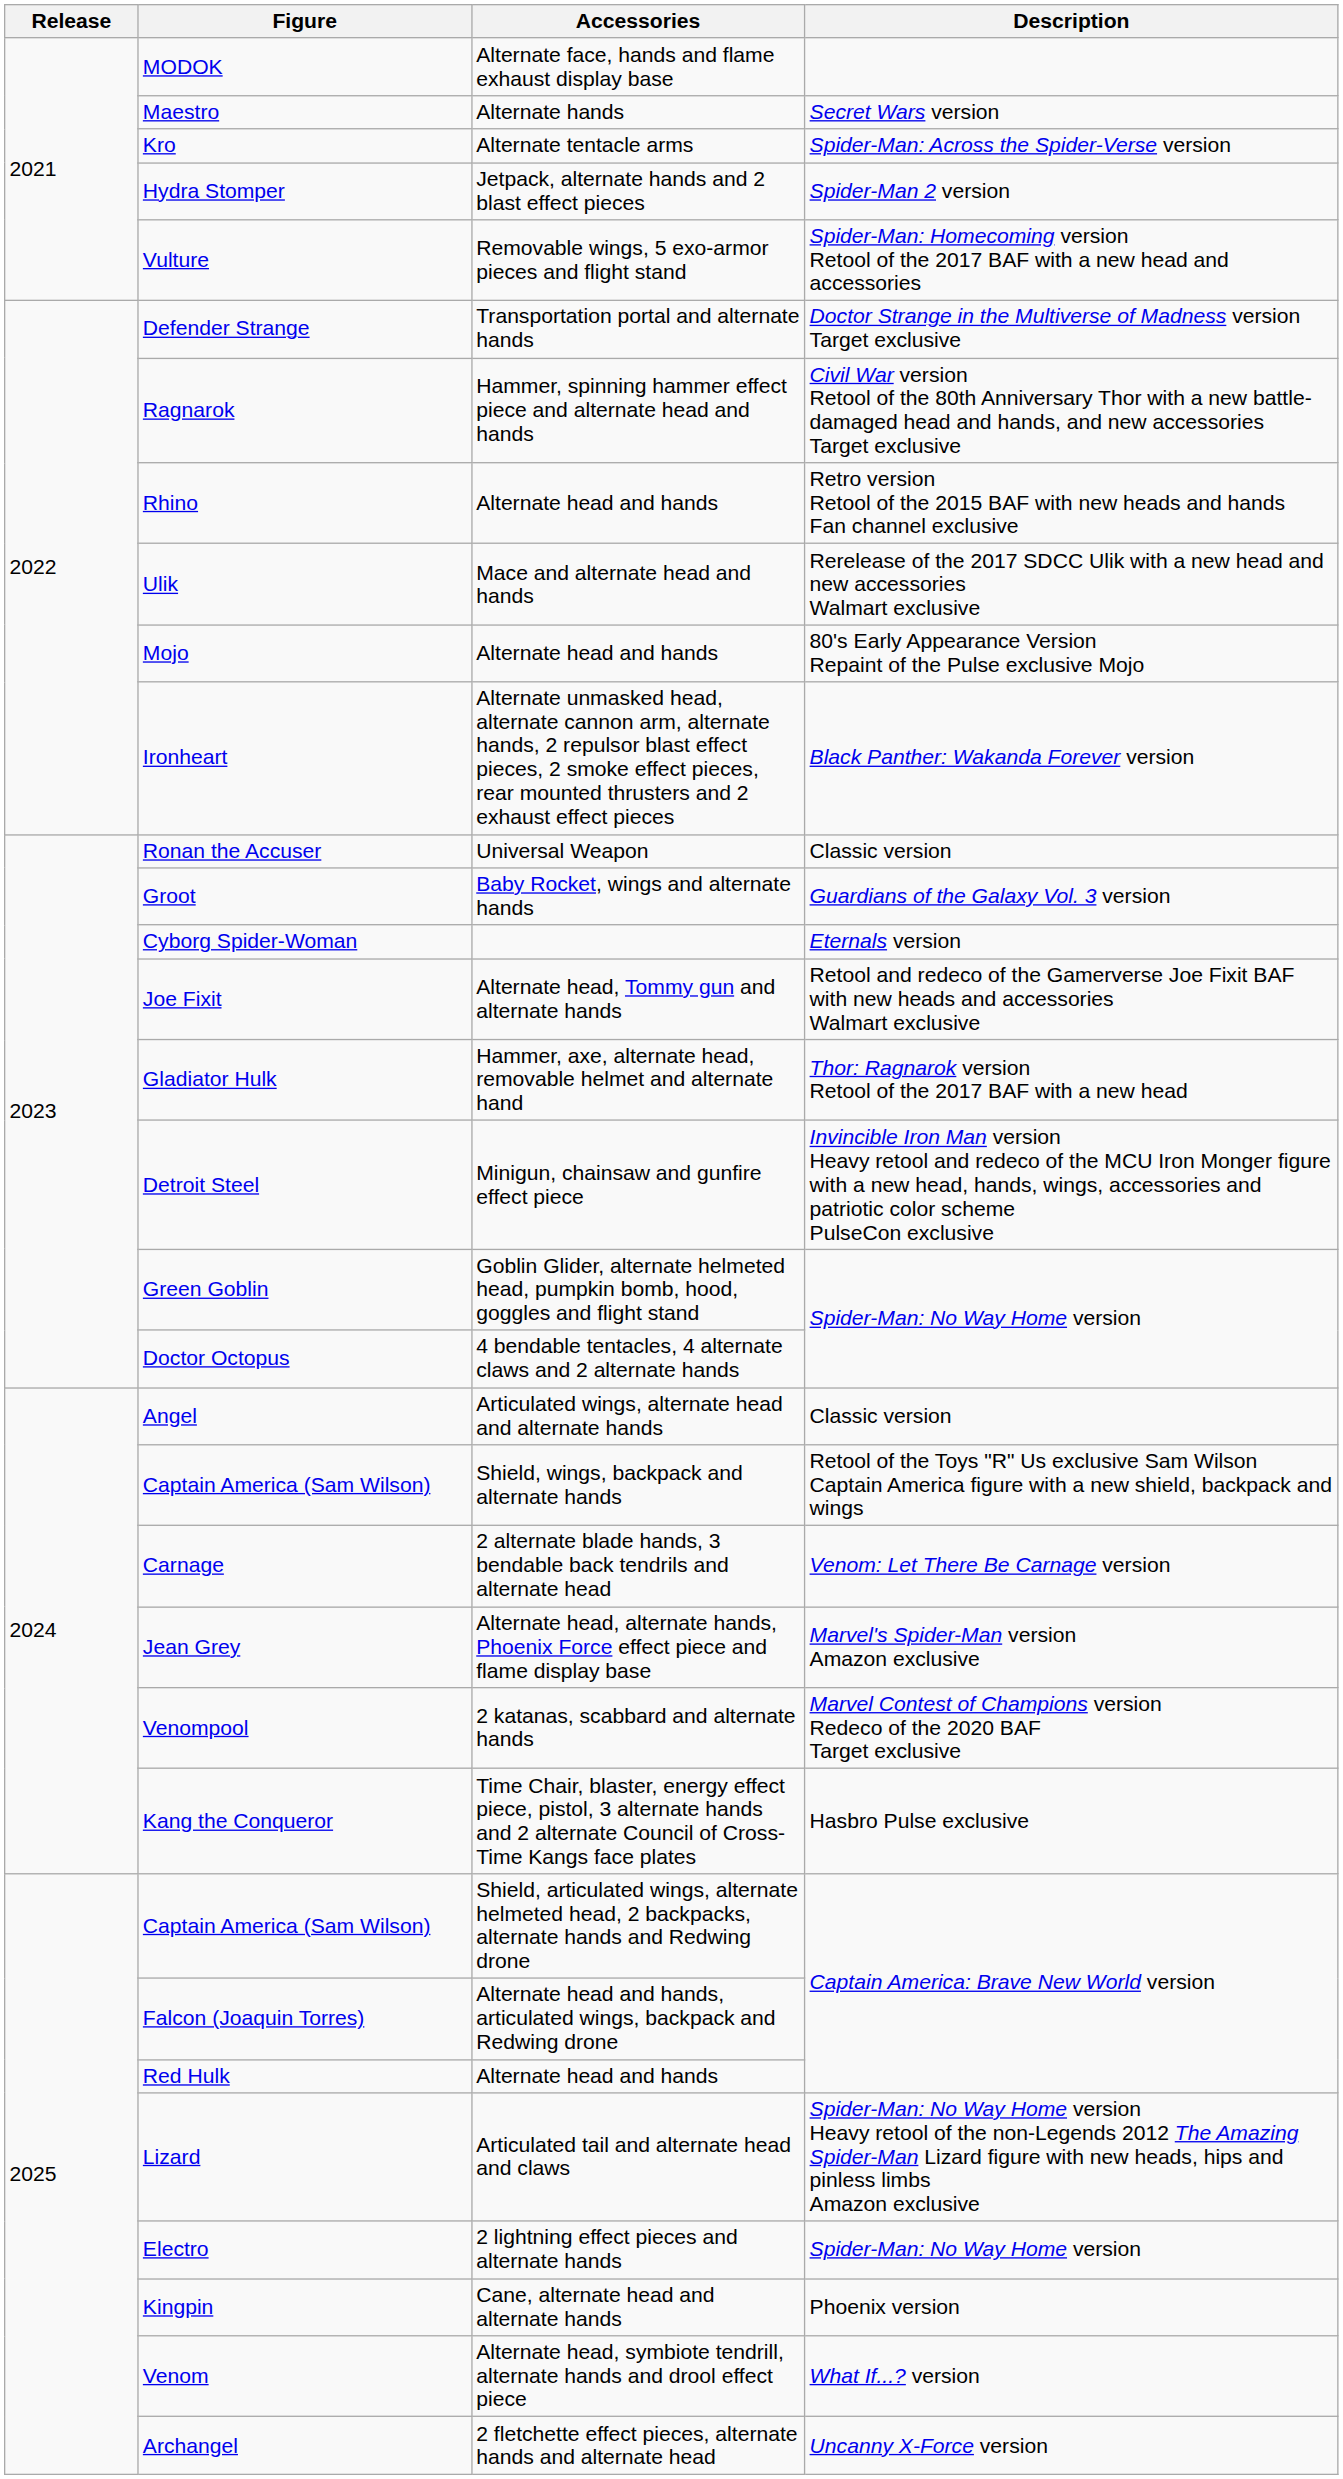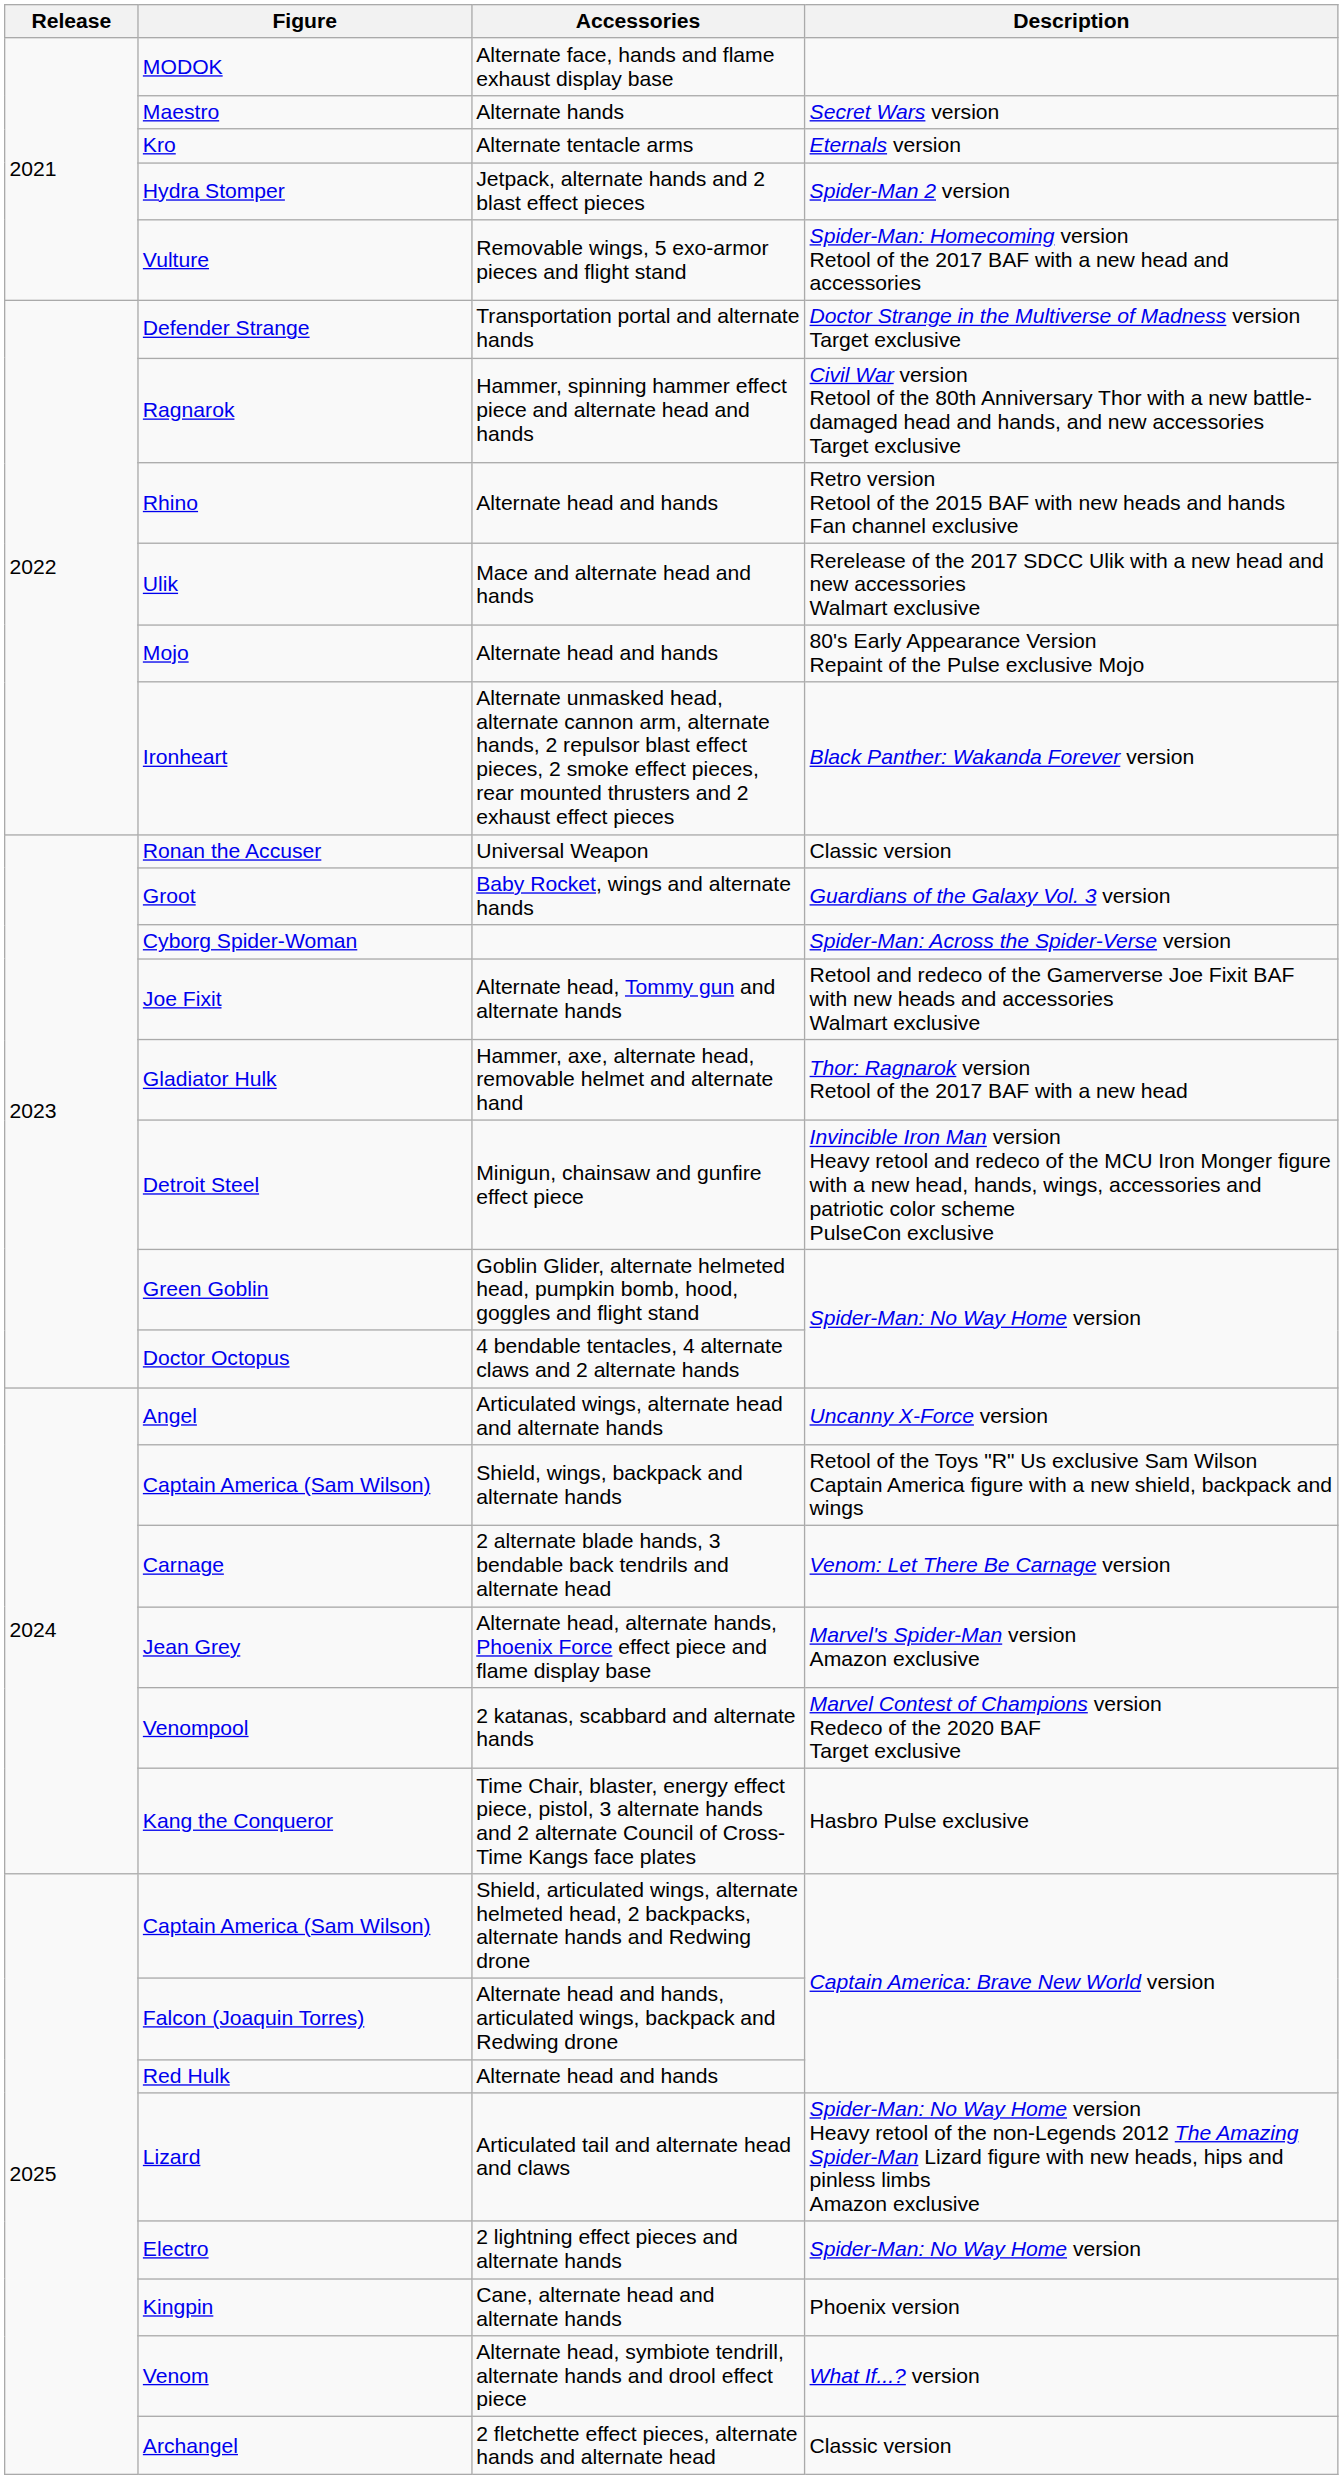Kro | Description: Spider-Man: Across the Spider-Verse version -> Eternals version
Cyborg Spider-Woman | Description: Eternals version -> Spider-Man: Across the Spider-Verse version
Angel | Description: Classic version -> Uncanny X-Force version
Archangel | Description: Uncanny X-Force version -> Classic version
